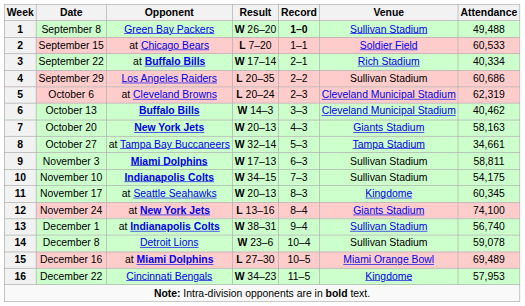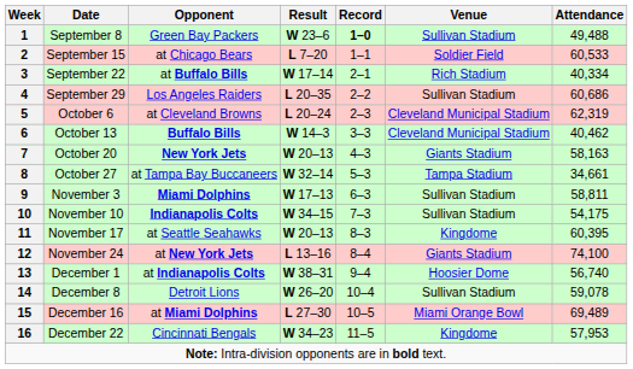1 | Result: W 26–20 -> W 23–6
11 | Attendance: 60,345 -> 60,395
13 | Venue: Sullivan Stadium -> Hoosier Dome
14 | Result: W 23–6 -> W 26–20
